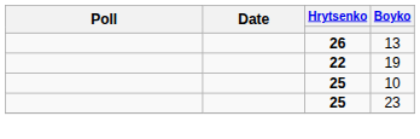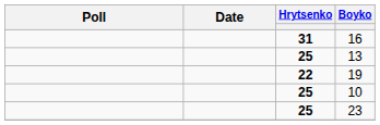+ row: 31 | 16
13 | Hrytsenko: 26 -> 25
